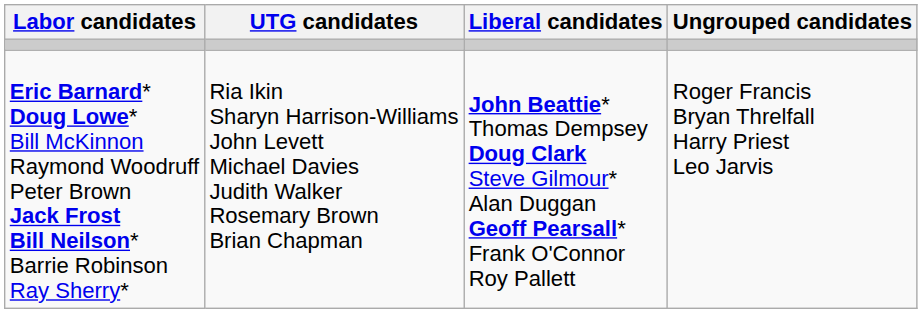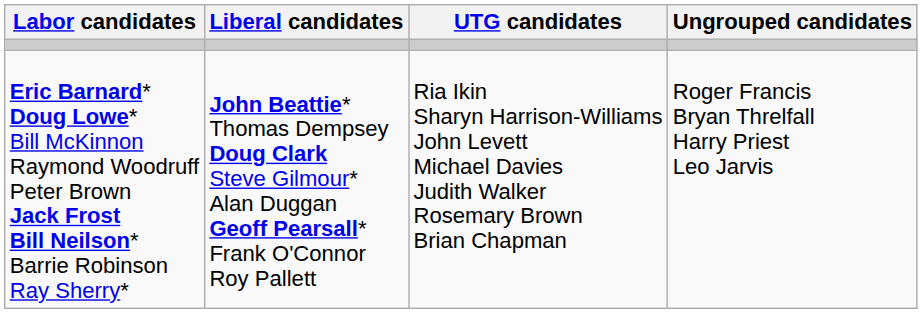columns swapped: Liberal candidates <-> UTG candidates
